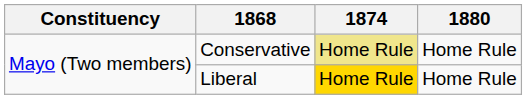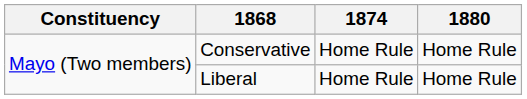Conservative | 1874: khaki background -> no background
Liberal | 1874: gold background -> no background
